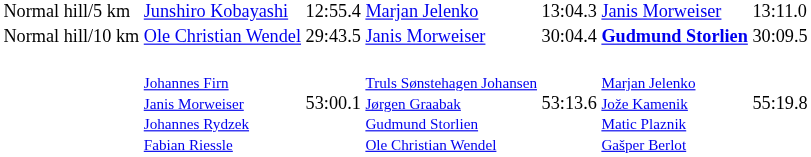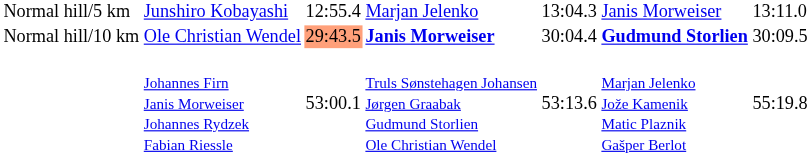Normal hill/10 km | column 3: no background -> lightsalmon background
Normal hill/10 km | column 4: normal -> bold
